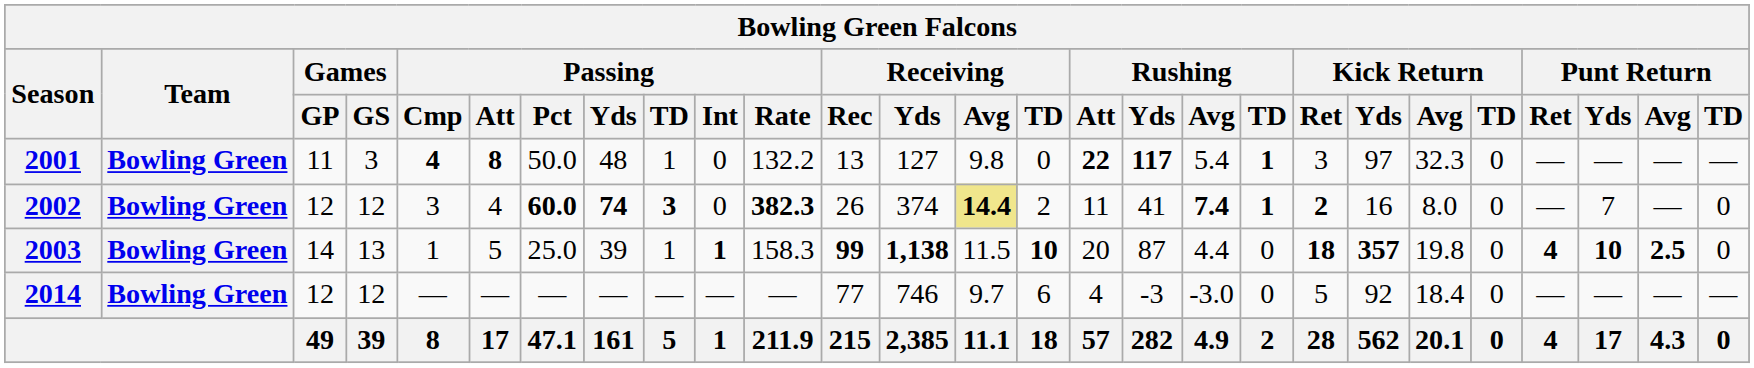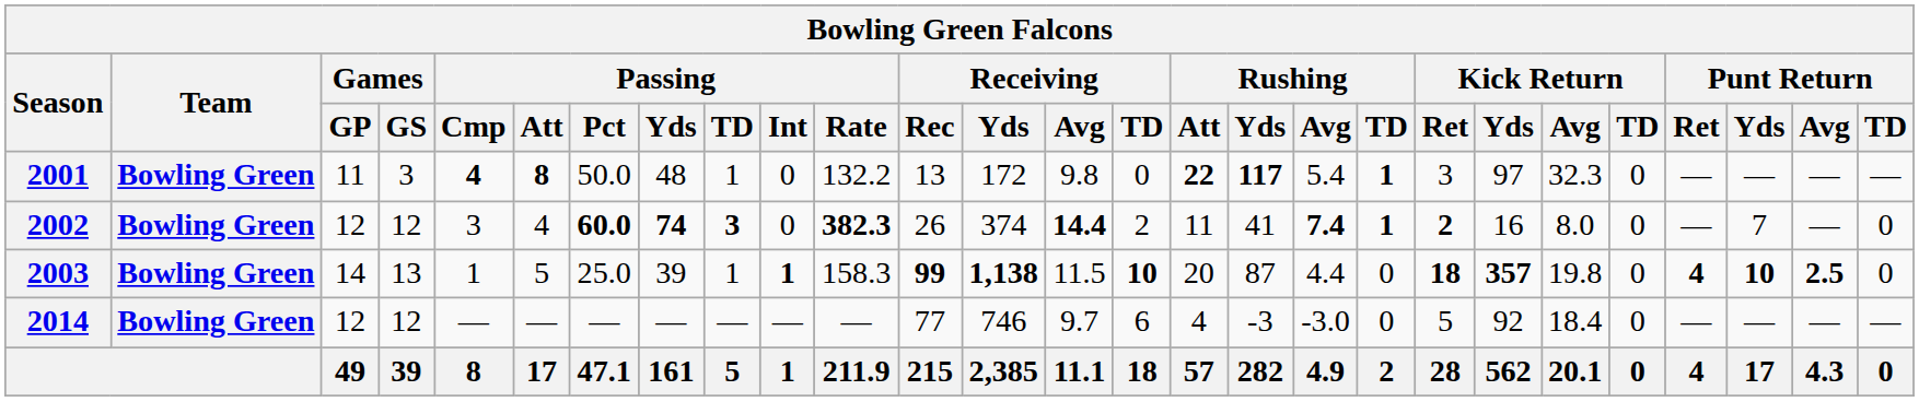2001 | Receiving / Yds: 127 -> 172
2002 | Receiving / Avg: khaki background -> no background
